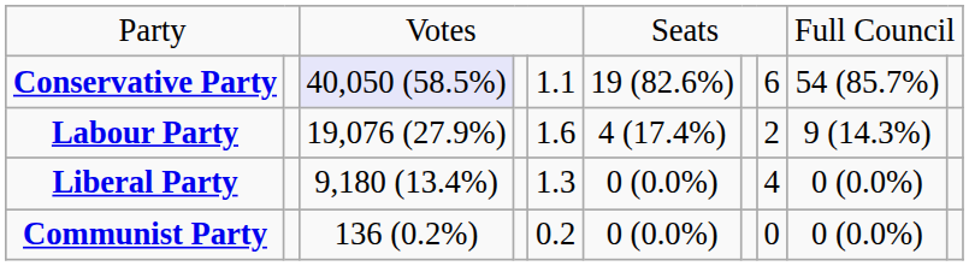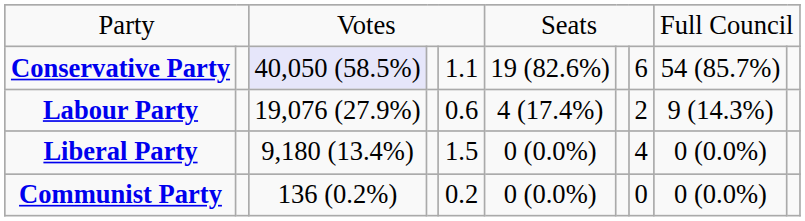Labour Party | column 5: 1.6 -> 0.6
Liberal Party | column 5: 1.3 -> 1.5
